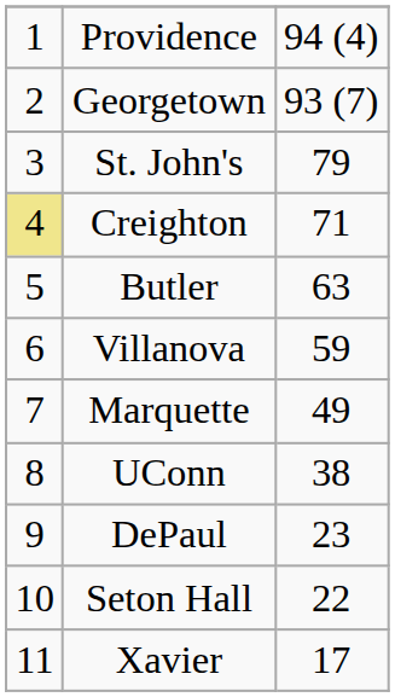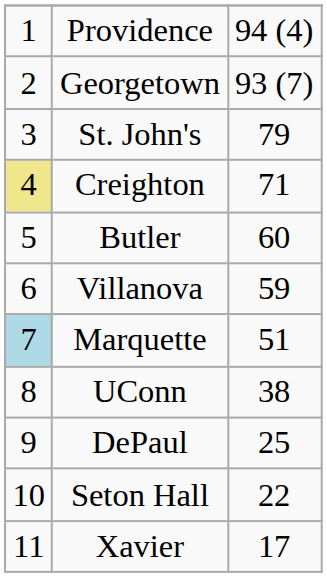Butler | column 3: 63 -> 60
Marquette | column 1: no background -> lightblue background
Marquette | column 3: 49 -> 51
DePaul | column 3: 23 -> 25
